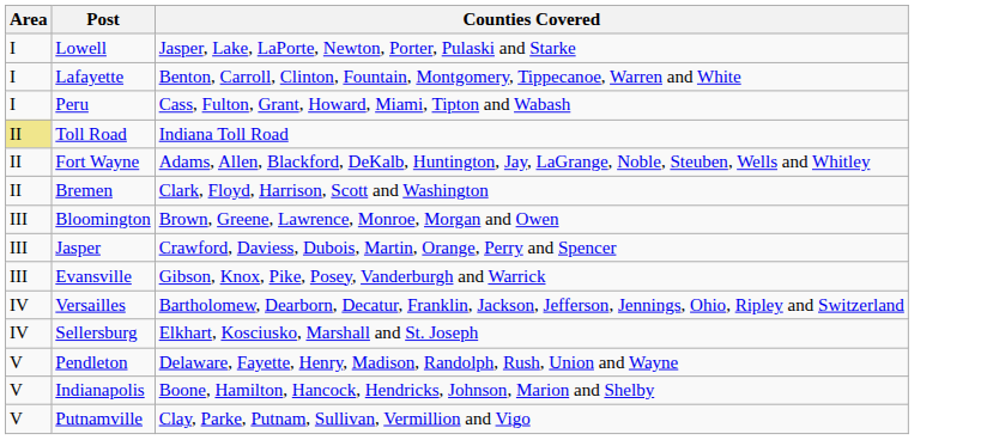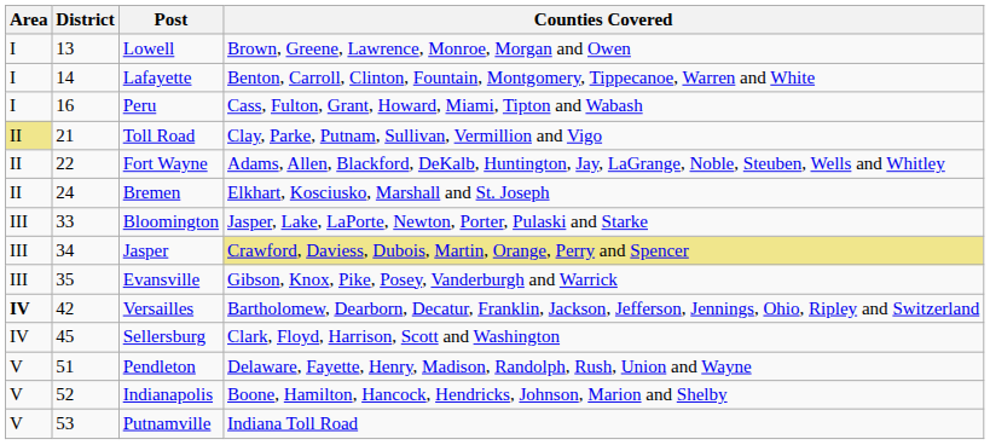+ column: District | 13 | 14 | 16 | 21 | 22 | 24 | 33 | 34 | 35 | 42 | 45 | 51 | 52 | 53
Lowell | Counties Covered: Jasper, Lake, LaPorte, Newton, Porter, Pulaski and Starke -> Brown, Greene, Lawrence, Monroe, Morgan and Owen
Toll Road | Counties Covered: Indiana Toll Road -> Clay, Parke, Putnam, Sullivan, Vermillion and Vigo
Bremen | Counties Covered: Clark, Floyd, Harrison, Scott and Washington -> Elkhart, Kosciusko, Marshall and St. Joseph
Bloomington | Counties Covered: Brown, Greene, Lawrence, Monroe, Morgan and Owen -> Jasper, Lake, LaPorte, Newton, Porter, Pulaski and Starke
Jasper | Counties Covered: no background -> khaki background
Versailles | Area: normal -> bold
Sellersburg | Counties Covered: Elkhart, Kosciusko, Marshall and St. Joseph -> Clark, Floyd, Harrison, Scott and Washington
Putnamville | Counties Covered: Clay, Parke, Putnam, Sullivan, Vermillion and Vigo -> Indiana Toll Road
